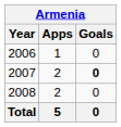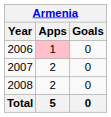2006 | Apps: no background -> pink background
2007 | Goals: bold -> normal
